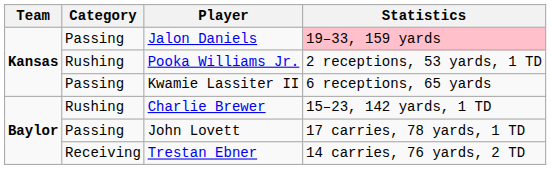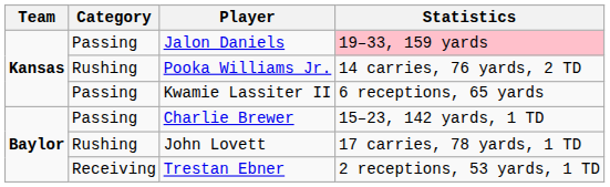Pooka Williams Jr. | Statistics: 2 receptions, 53 yards, 1 TD -> 14 carries, 76 yards, 2 TD
Charlie Brewer | Category: Rushing -> Passing
John Lovett | Category: Passing -> Rushing
Trestan Ebner | Statistics: 14 carries, 76 yards, 2 TD -> 2 receptions, 53 yards, 1 TD
